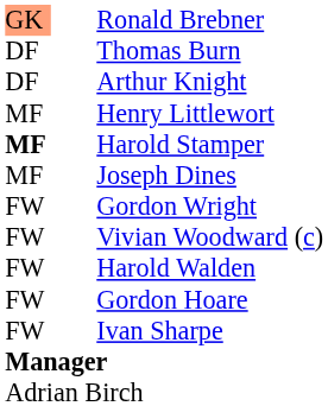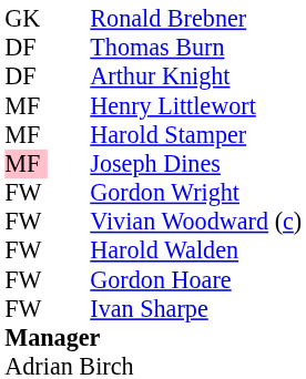Ronald Brebner | column 1: lightsalmon background -> no background
Harold Stamper | column 1: bold -> normal
Joseph Dines | column 1: no background -> pink background
